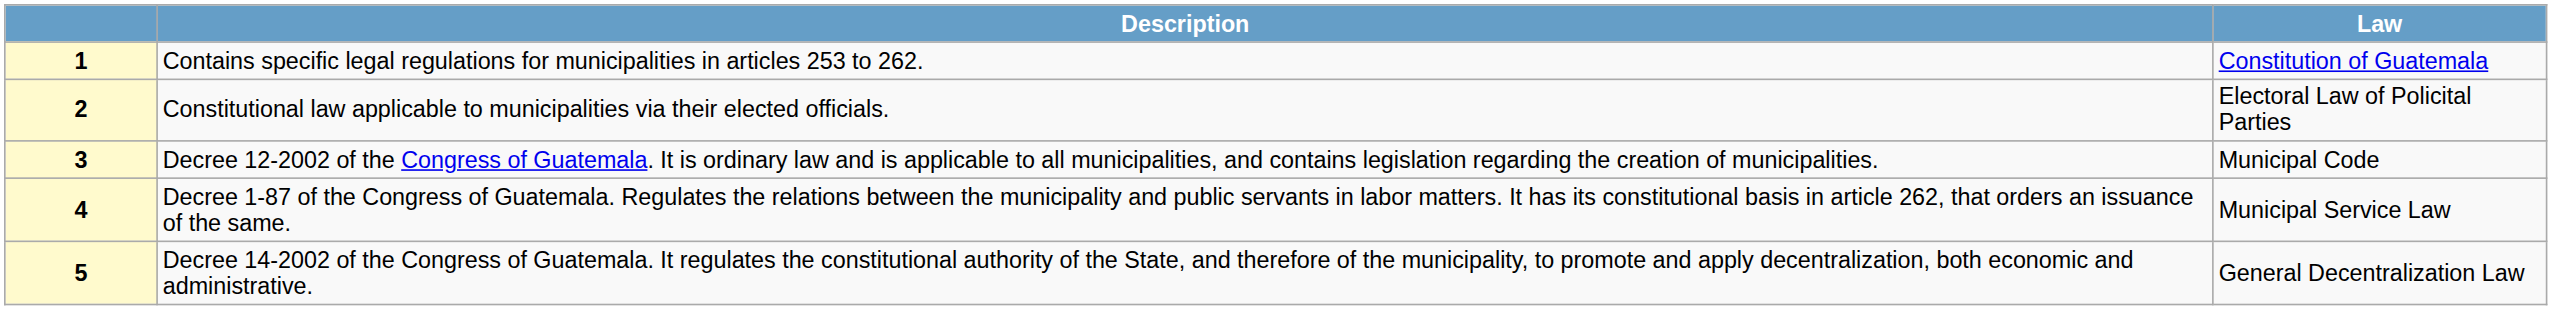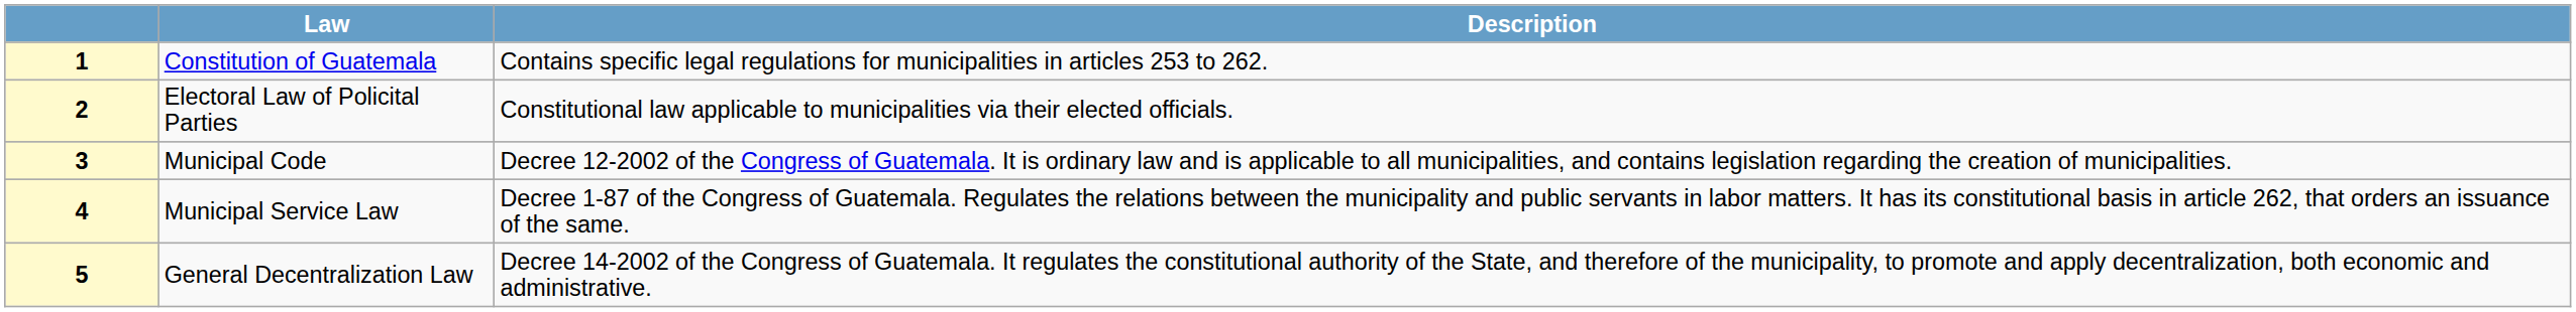columns swapped: Law <-> Description
